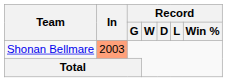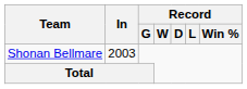Shonan Bellmare | In: lightsalmon background -> no background
